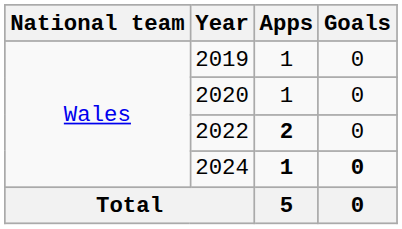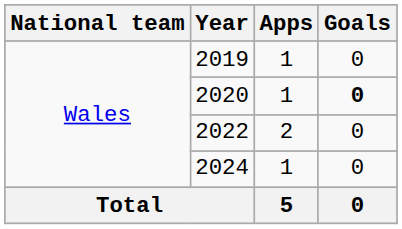2020 | Goals: normal -> bold
2022 | Apps: bold -> normal
2024 | Apps: bold -> normal
2024 | Goals: bold -> normal
